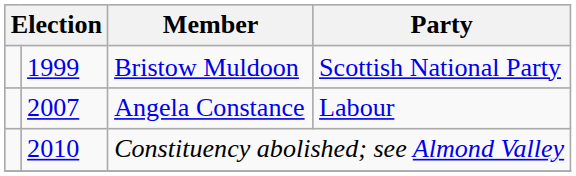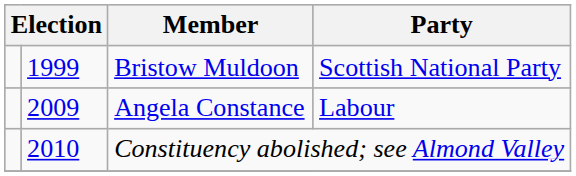Angela Constance | column 2: 2007 -> 2009
